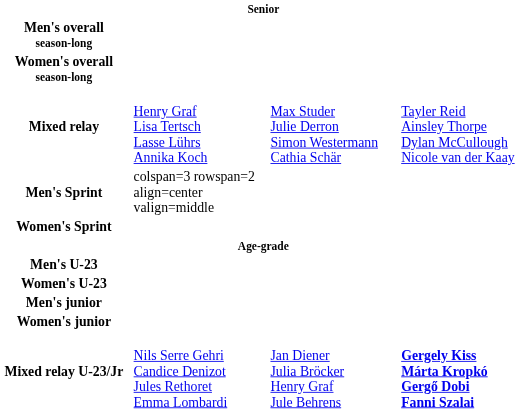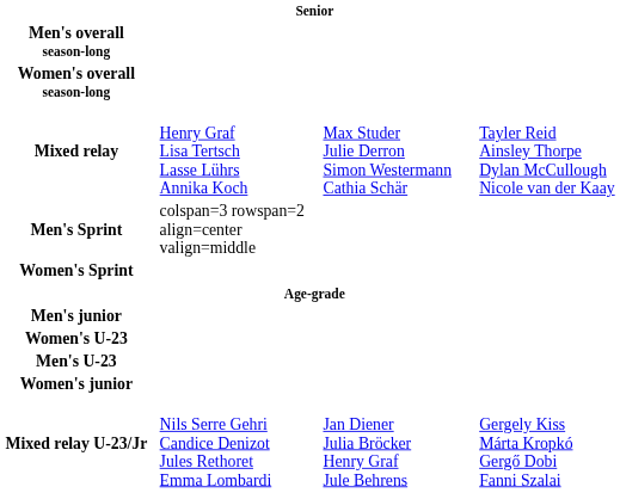rows swapped: Men's U-23 <-> Men's junior
Mixed relay U-23/Jr | column 4: bold -> normal
